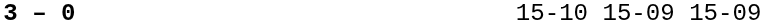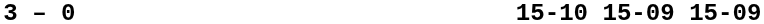row 1 | column 2: normal -> bold
